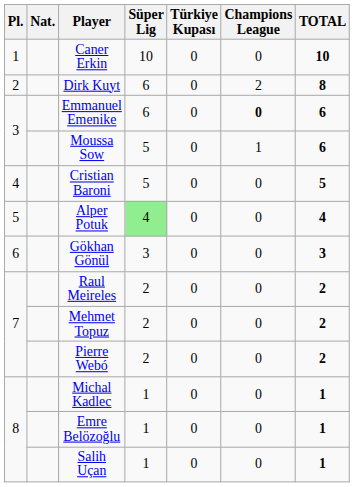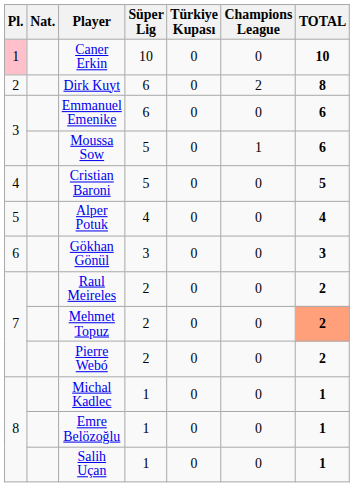Caner Erkin | Pl.: no background -> pink background
Emmanuel Emenike | Champions League: bold -> normal
Alper Potuk | Süper Lig: lightgreen background -> no background
Mehmet Topuz | TOTAL: no background -> lightsalmon background
